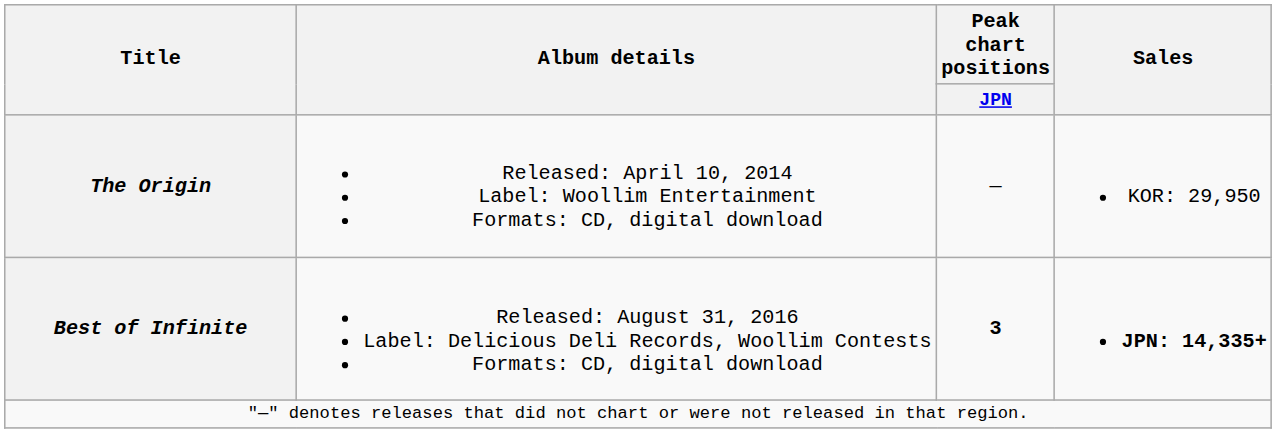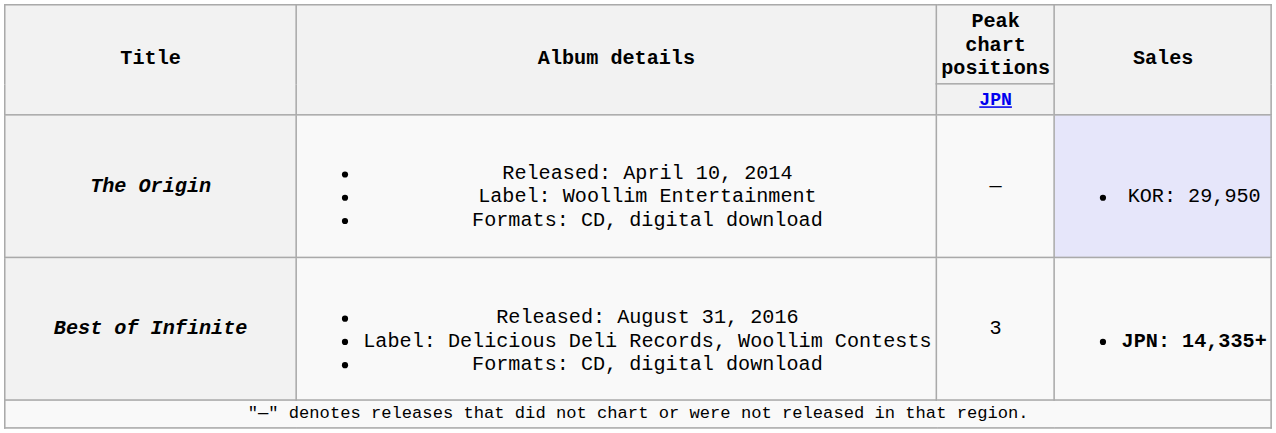The Origin | Sales: no background -> lavender background
Best of Infinite | Peak chart positions / JPN: bold -> normal
